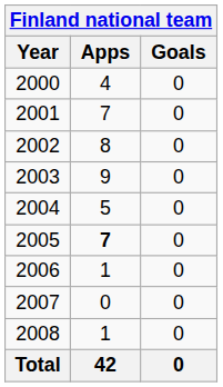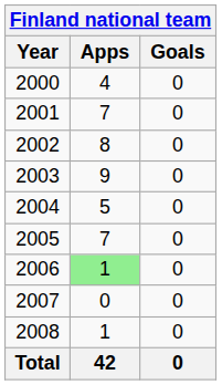2005 | Apps: bold -> normal
2006 | Apps: no background -> lightgreen background
